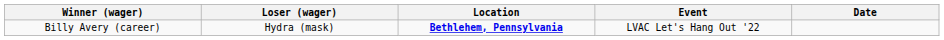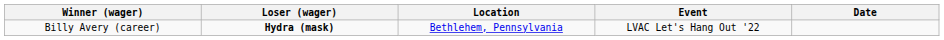row 2 | Loser (wager): normal -> bold
row 2 | Location: bold -> normal
